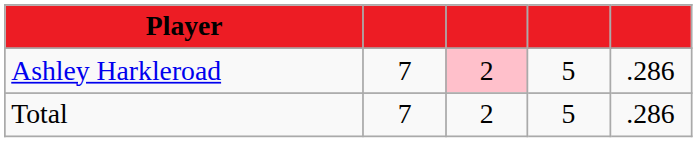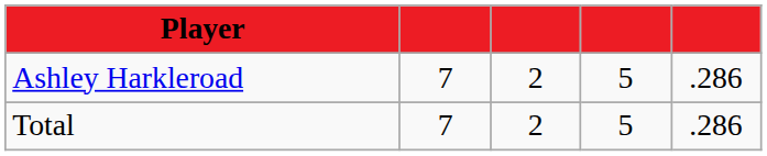Ashley Harkleroad | column 3: pink background -> no background
